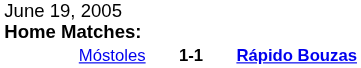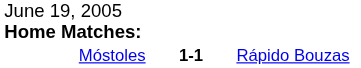Móstoles | column 3: bold -> normal
